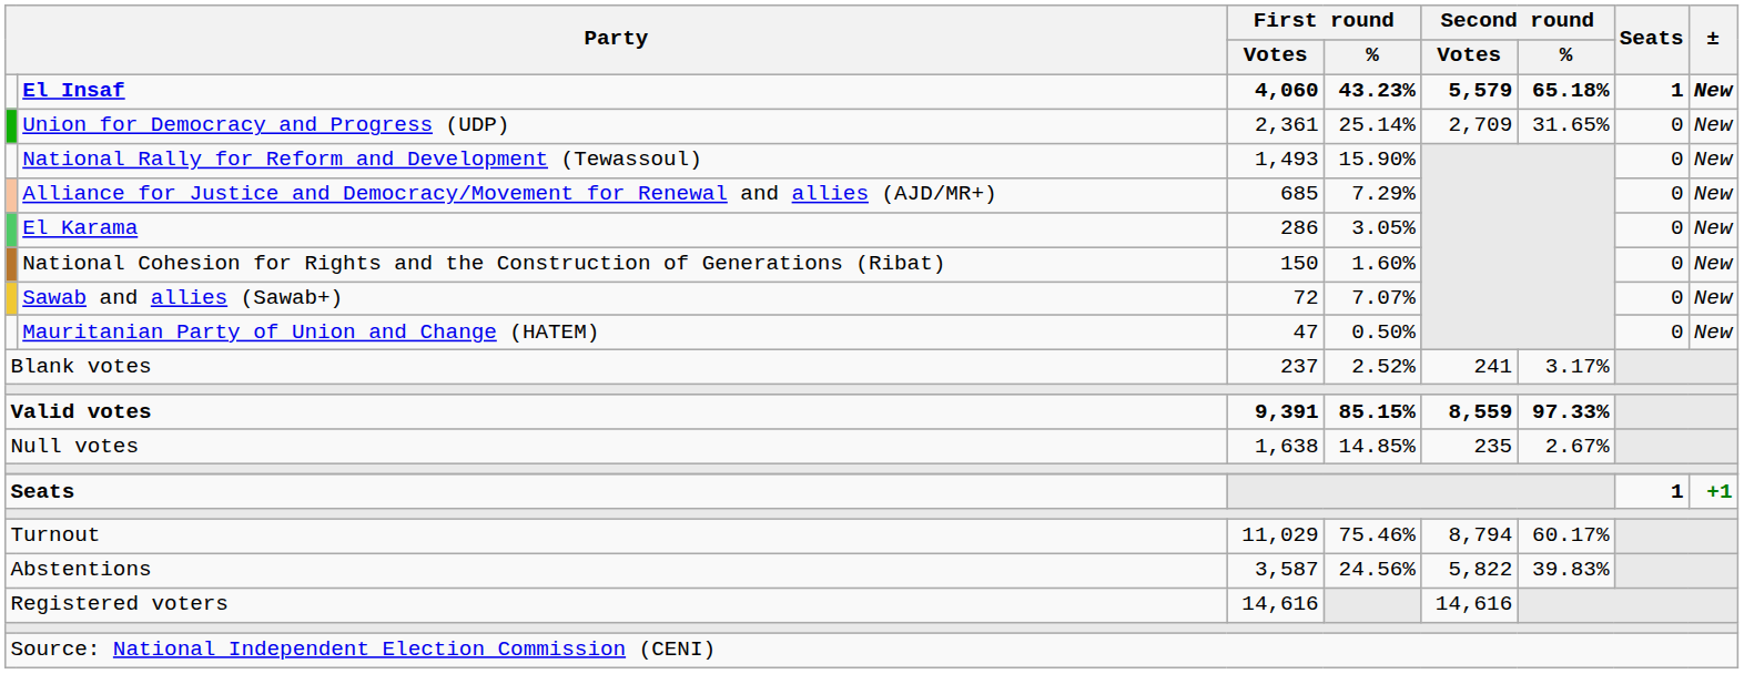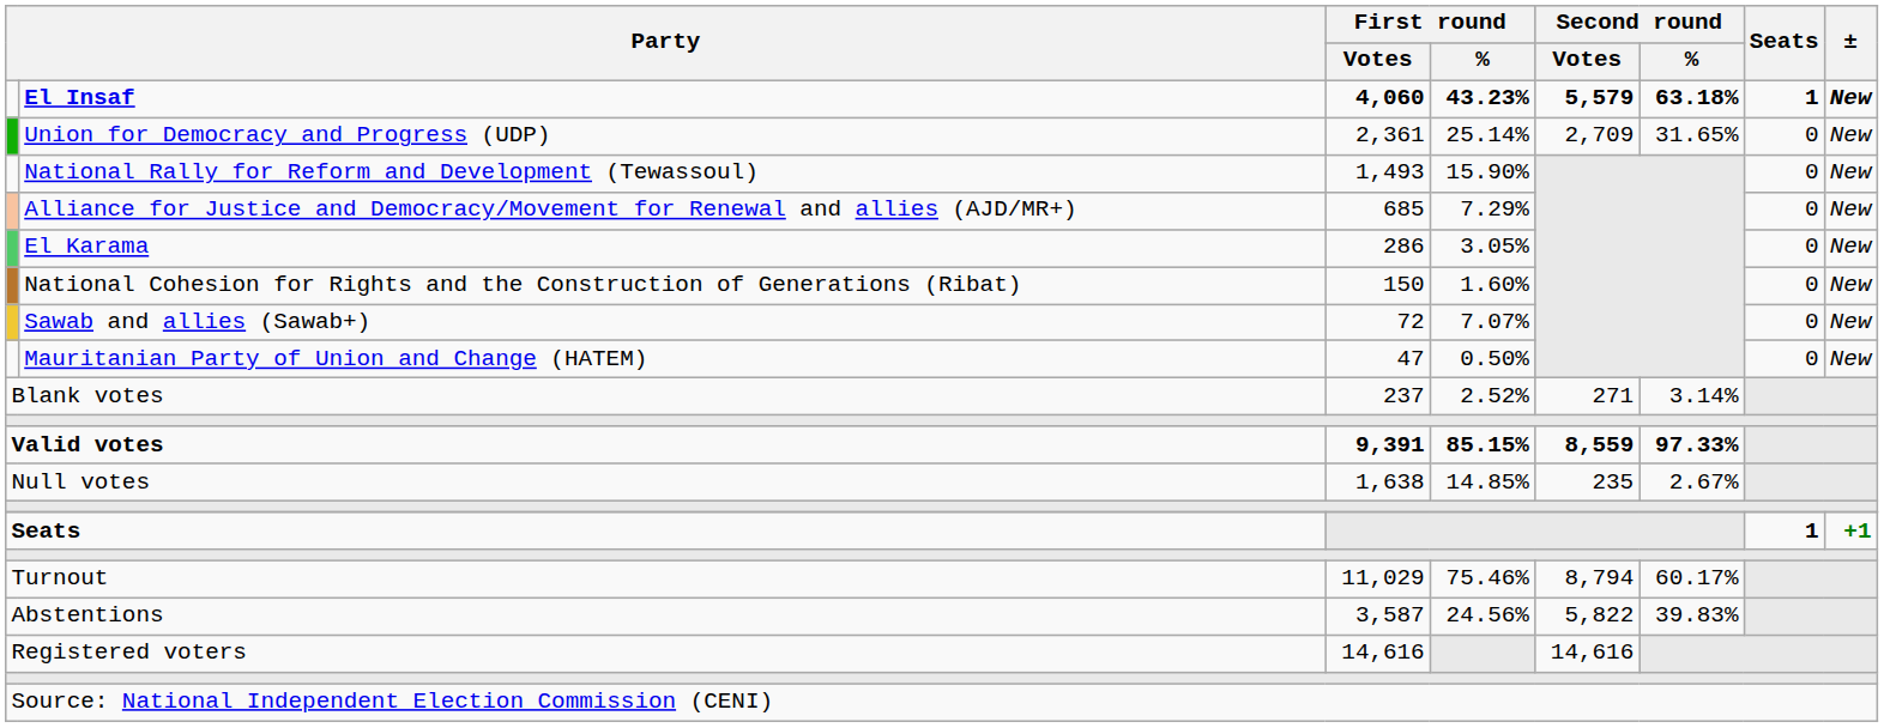El Insaf | Second round / %: 65.18% -> 63.18%
Blank votes | Second round / Votes: 241 -> 271
Blank votes | Second round / %: 3.17% -> 3.14%
